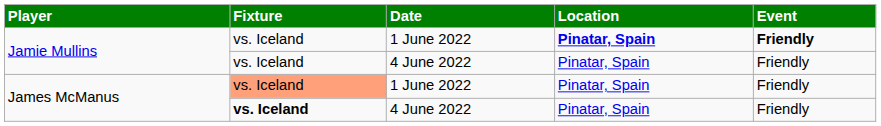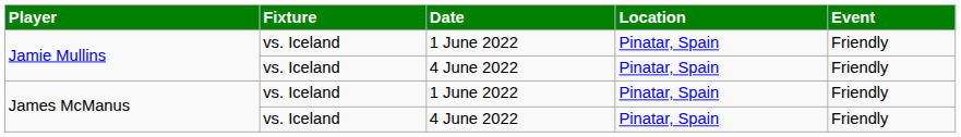Jamie Mullins / 1 June 2022 | Location: bold -> normal
Jamie Mullins / 1 June 2022 | Event: bold -> normal
James McManus / 1 June 2022 | Fixture: lightsalmon background -> no background
James McManus / 4 June 2022 | Fixture: bold -> normal
